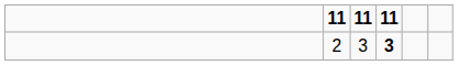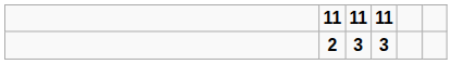row 2 | column 2: normal -> bold
row 2 | column 3: normal -> bold
